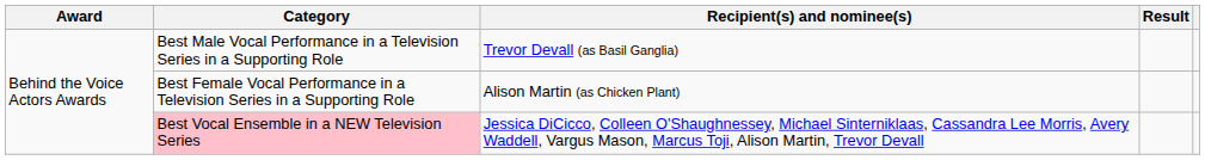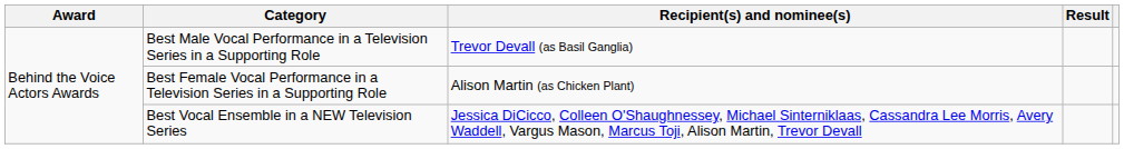Best Vocal Ensemble in a NEW Television Series | Category: pink background -> no background
